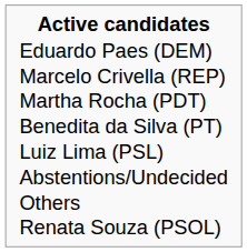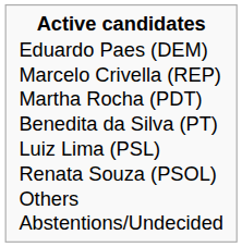row 7 | column 1: Abstentions/Undecided -> Renata Souza (PSOL)
row 9 | column 1: Renata Souza (PSOL) -> Abstentions/Undecided
